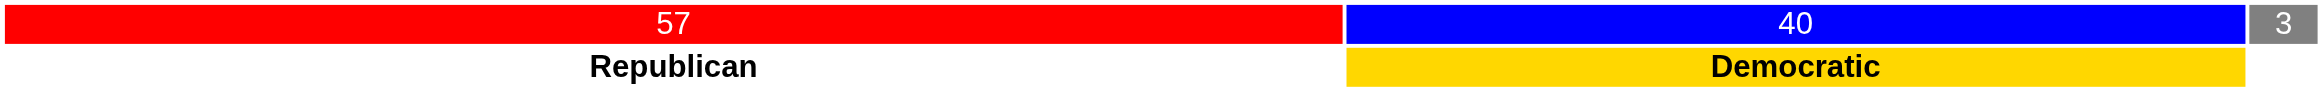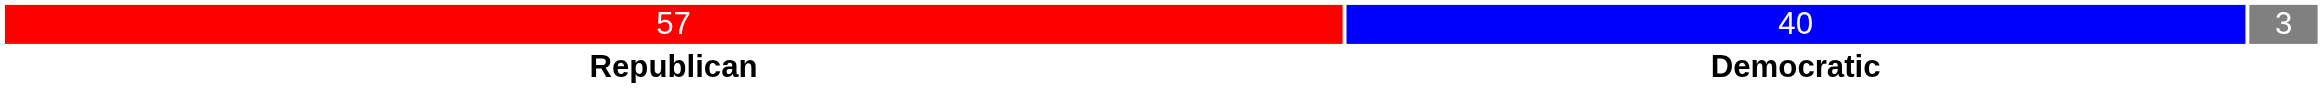Republican | column 2: gold background -> no background
